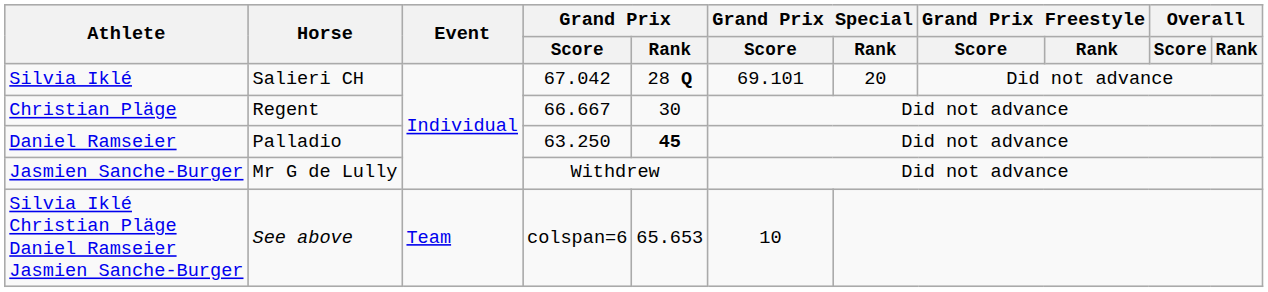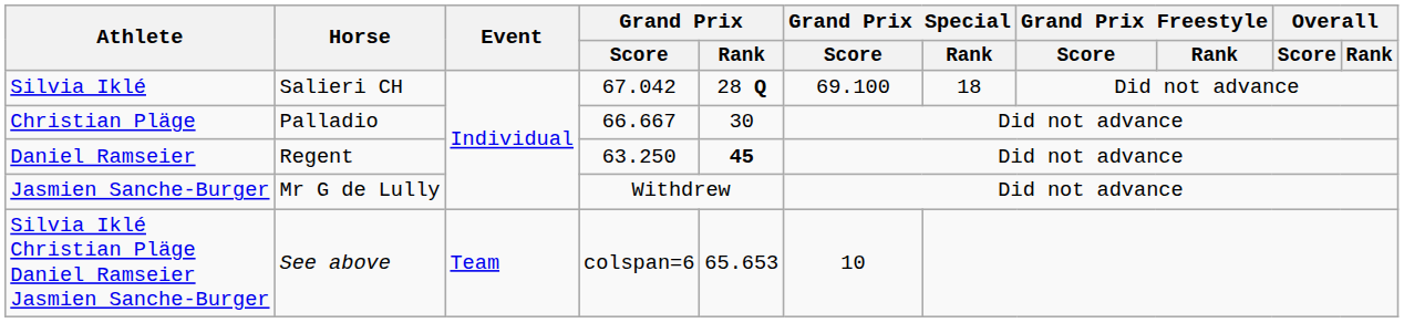Silvia Iklé | Grand Prix Special / Score: 69.101 -> 69.100
Silvia Iklé | Grand Prix Special / Rank: 20 -> 18
Christian Pläge | Horse: Regent -> Palladio
Daniel Ramseier | Horse: Palladio -> Regent
